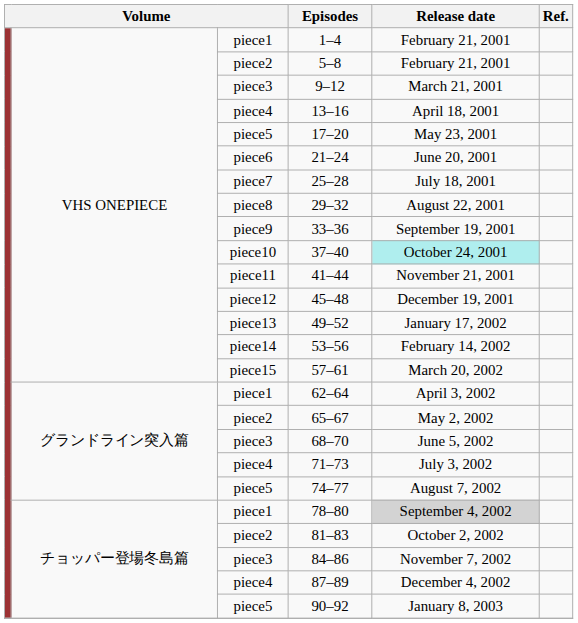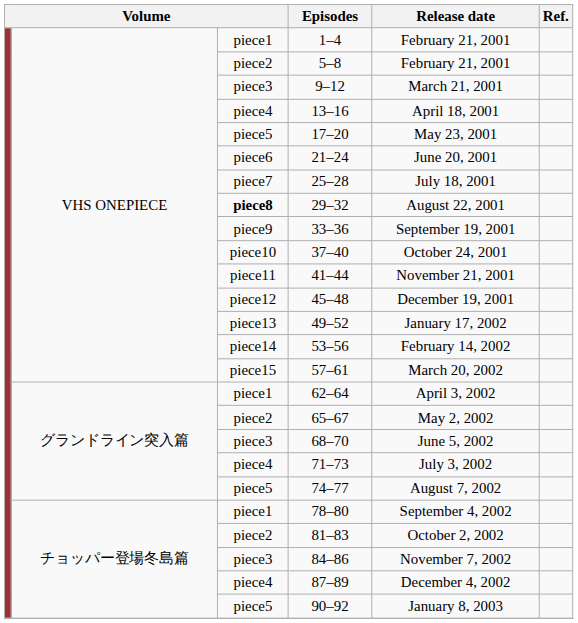29–32 | column 3: normal -> bold
37–40 | Release date: paleturquoise background -> no background
78–80 | Release date: lightgrey background -> no background
